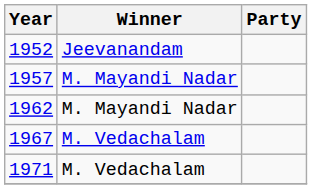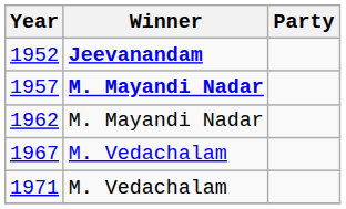1952 | Winner: normal -> bold
1957 | Winner: normal -> bold
